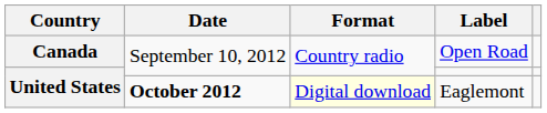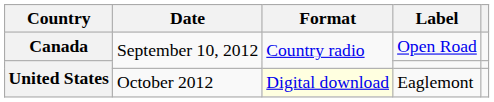Eaglemont | Date: bold -> normal
